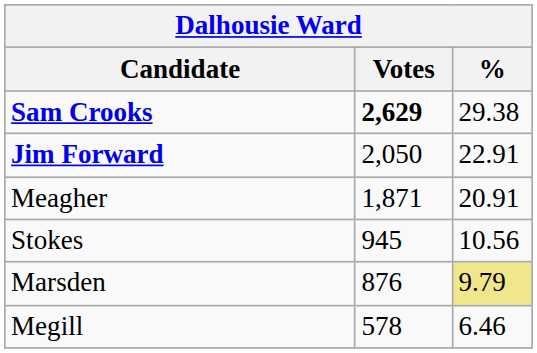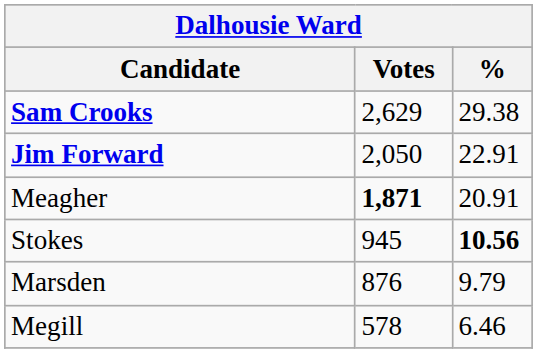Sam Crooks | Votes: bold -> normal
Meagher | Votes: normal -> bold
Stokes | %: normal -> bold
Marsden | %: khaki background -> no background
